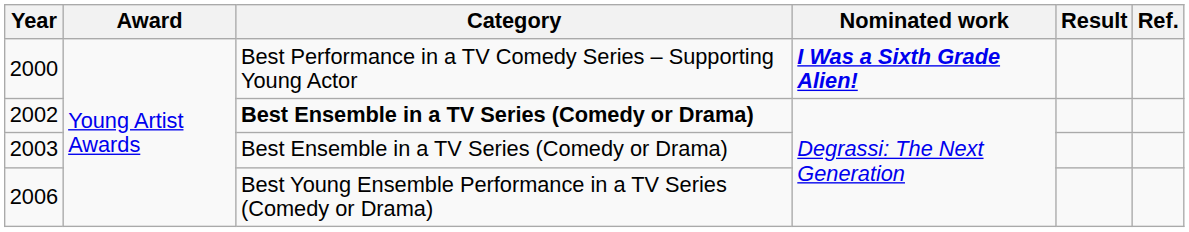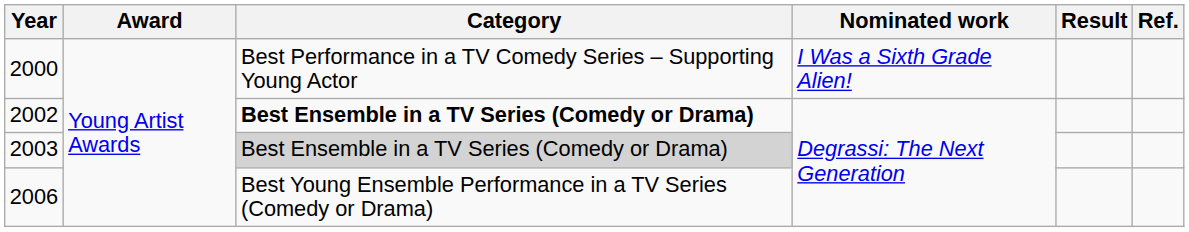2000 | Nominated work: bold -> normal
2003 | Category: no background -> lightgrey background
